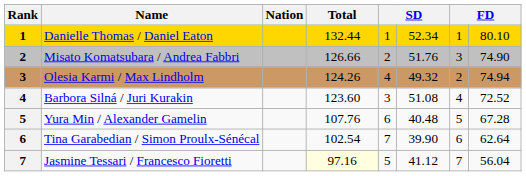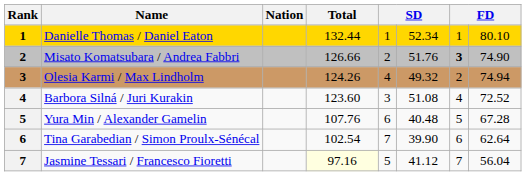Misato Komatsubara / Andrea Fabbri | column 7: normal -> bold
